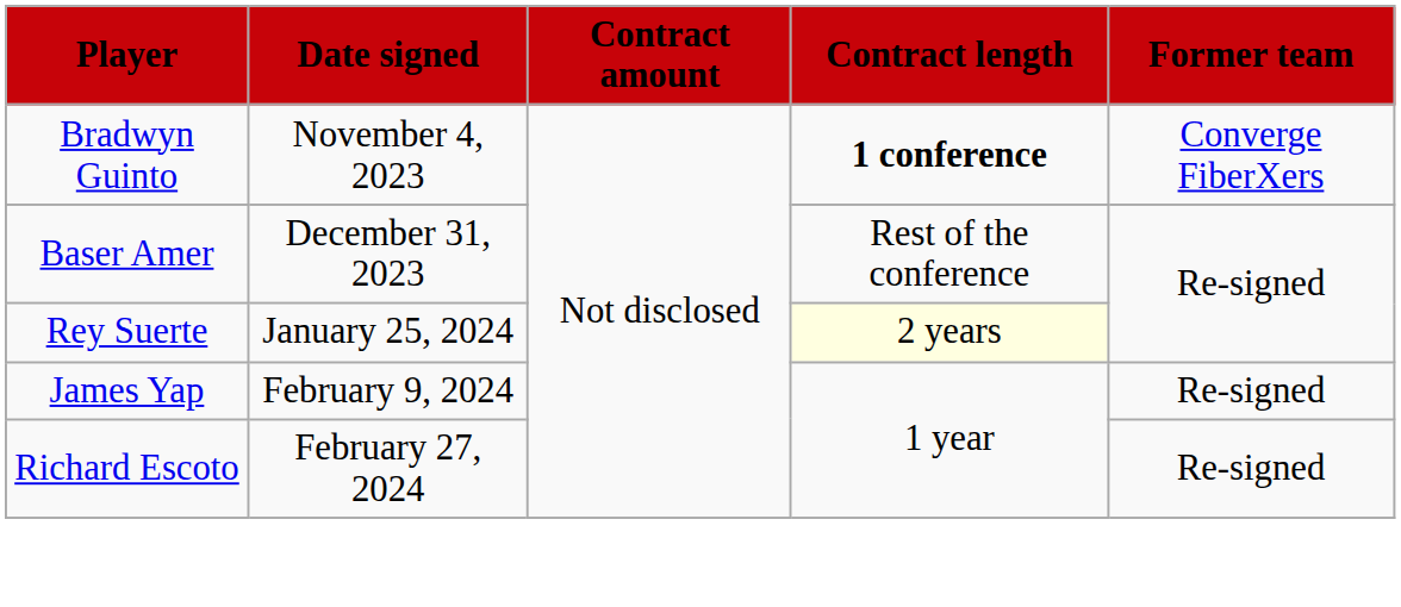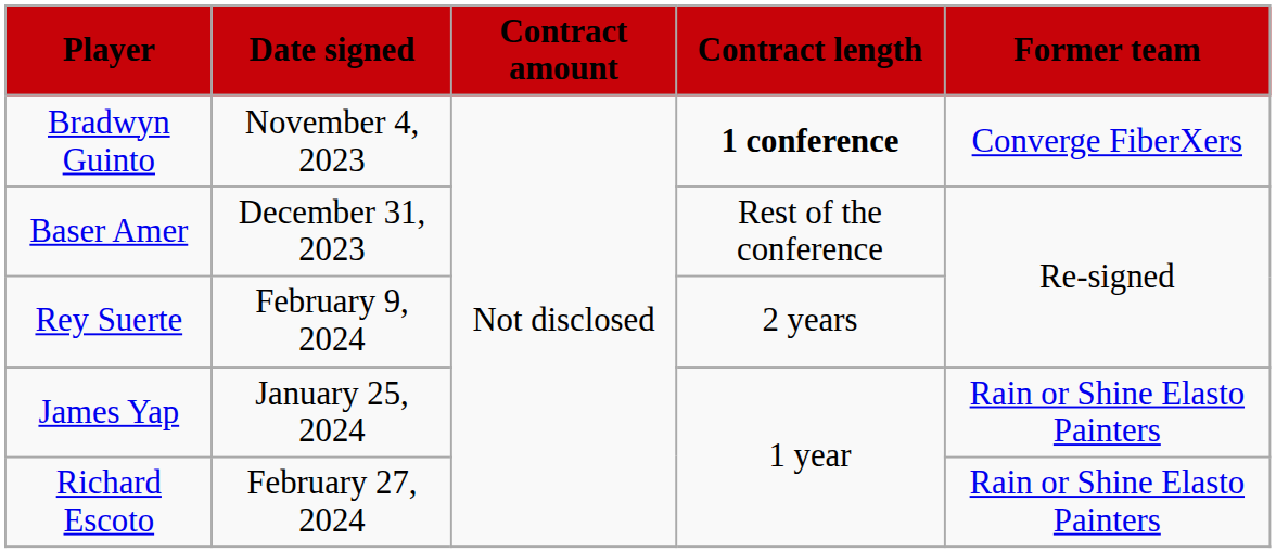Rey Suerte | Date signed: January 25, 2024 -> February 9, 2024
Rey Suerte | Contract length: lightyellow background -> no background
James Yap | Date signed: February 9, 2024 -> January 25, 2024
James Yap | Former team: Re-signed -> Rain or Shine Elasto Painters
Richard Escoto | Former team: Re-signed -> Rain or Shine Elasto Painters
